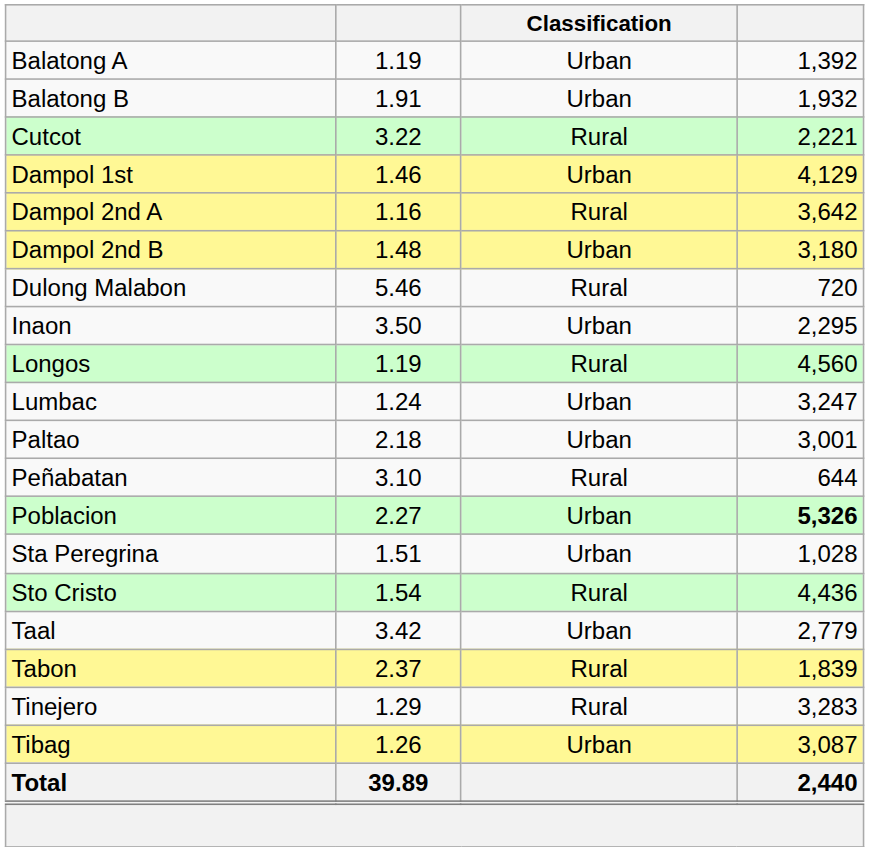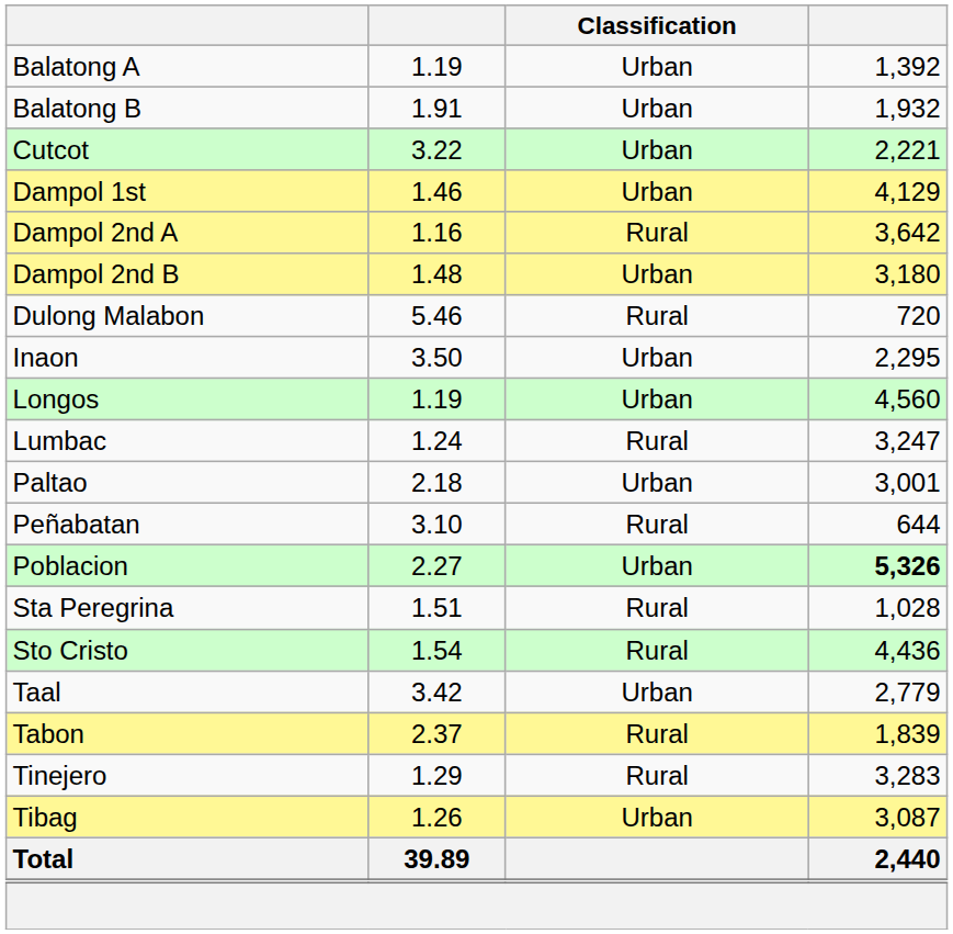Cutcot | Classification: Rural -> Urban
Longos | Classification: Rural -> Urban
Lumbac | Classification: Urban -> Rural
Sta Peregrina | Classification: Urban -> Rural
